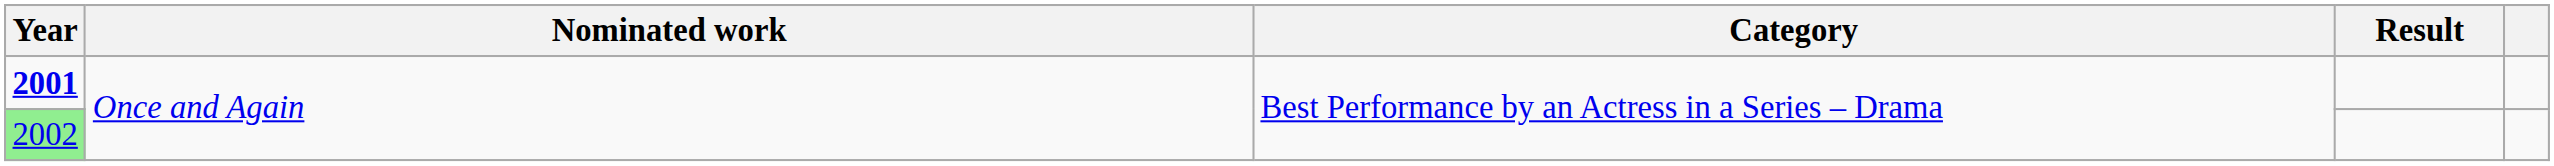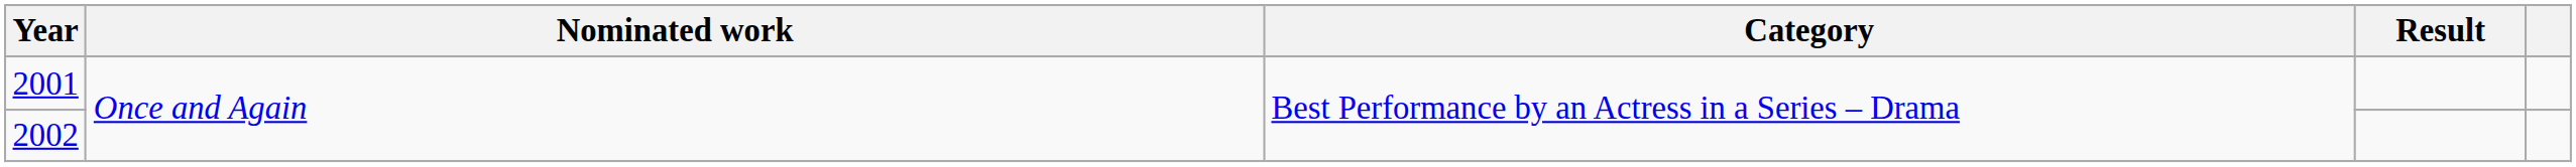2001 | Year: bold -> normal
2002 | Year: lightgreen background -> no background
